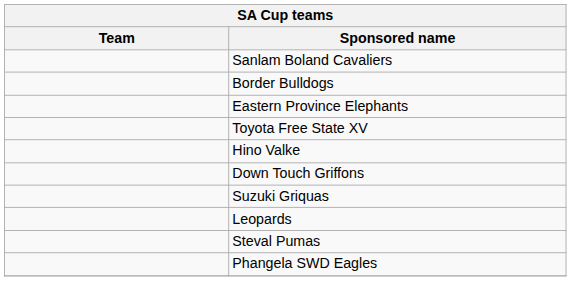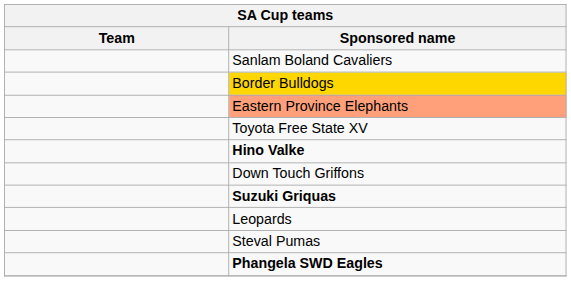Border Bulldogs | Sponsored name: no background -> gold background
Eastern Province Elephants | Sponsored name: no background -> lightsalmon background
Hino Valke | Sponsored name: normal -> bold
Suzuki Griquas | Sponsored name: normal -> bold
Phangela SWD Eagles | Sponsored name: normal -> bold
